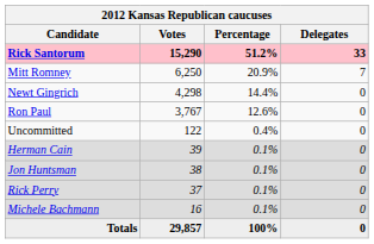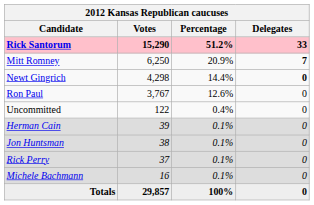Mitt Romney | Delegates: normal -> bold
Newt Gingrich | Delegates: normal -> bold
